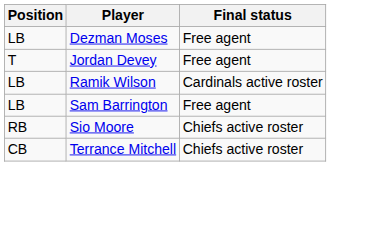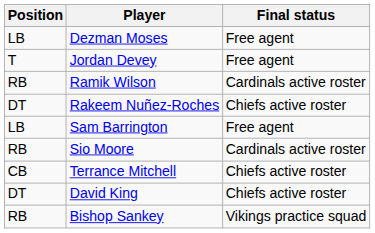Ramik Wilson | Position: LB -> RB
+ row: DT | Rakeem Nuñez-Roches | Chiefs active roster
Sio Moore | Final status: Chiefs active roster -> Cardinals active roster
+ row: DT | David King | Chiefs active roster
+ row: RB | Bishop Sankey | Vikings practice squad
